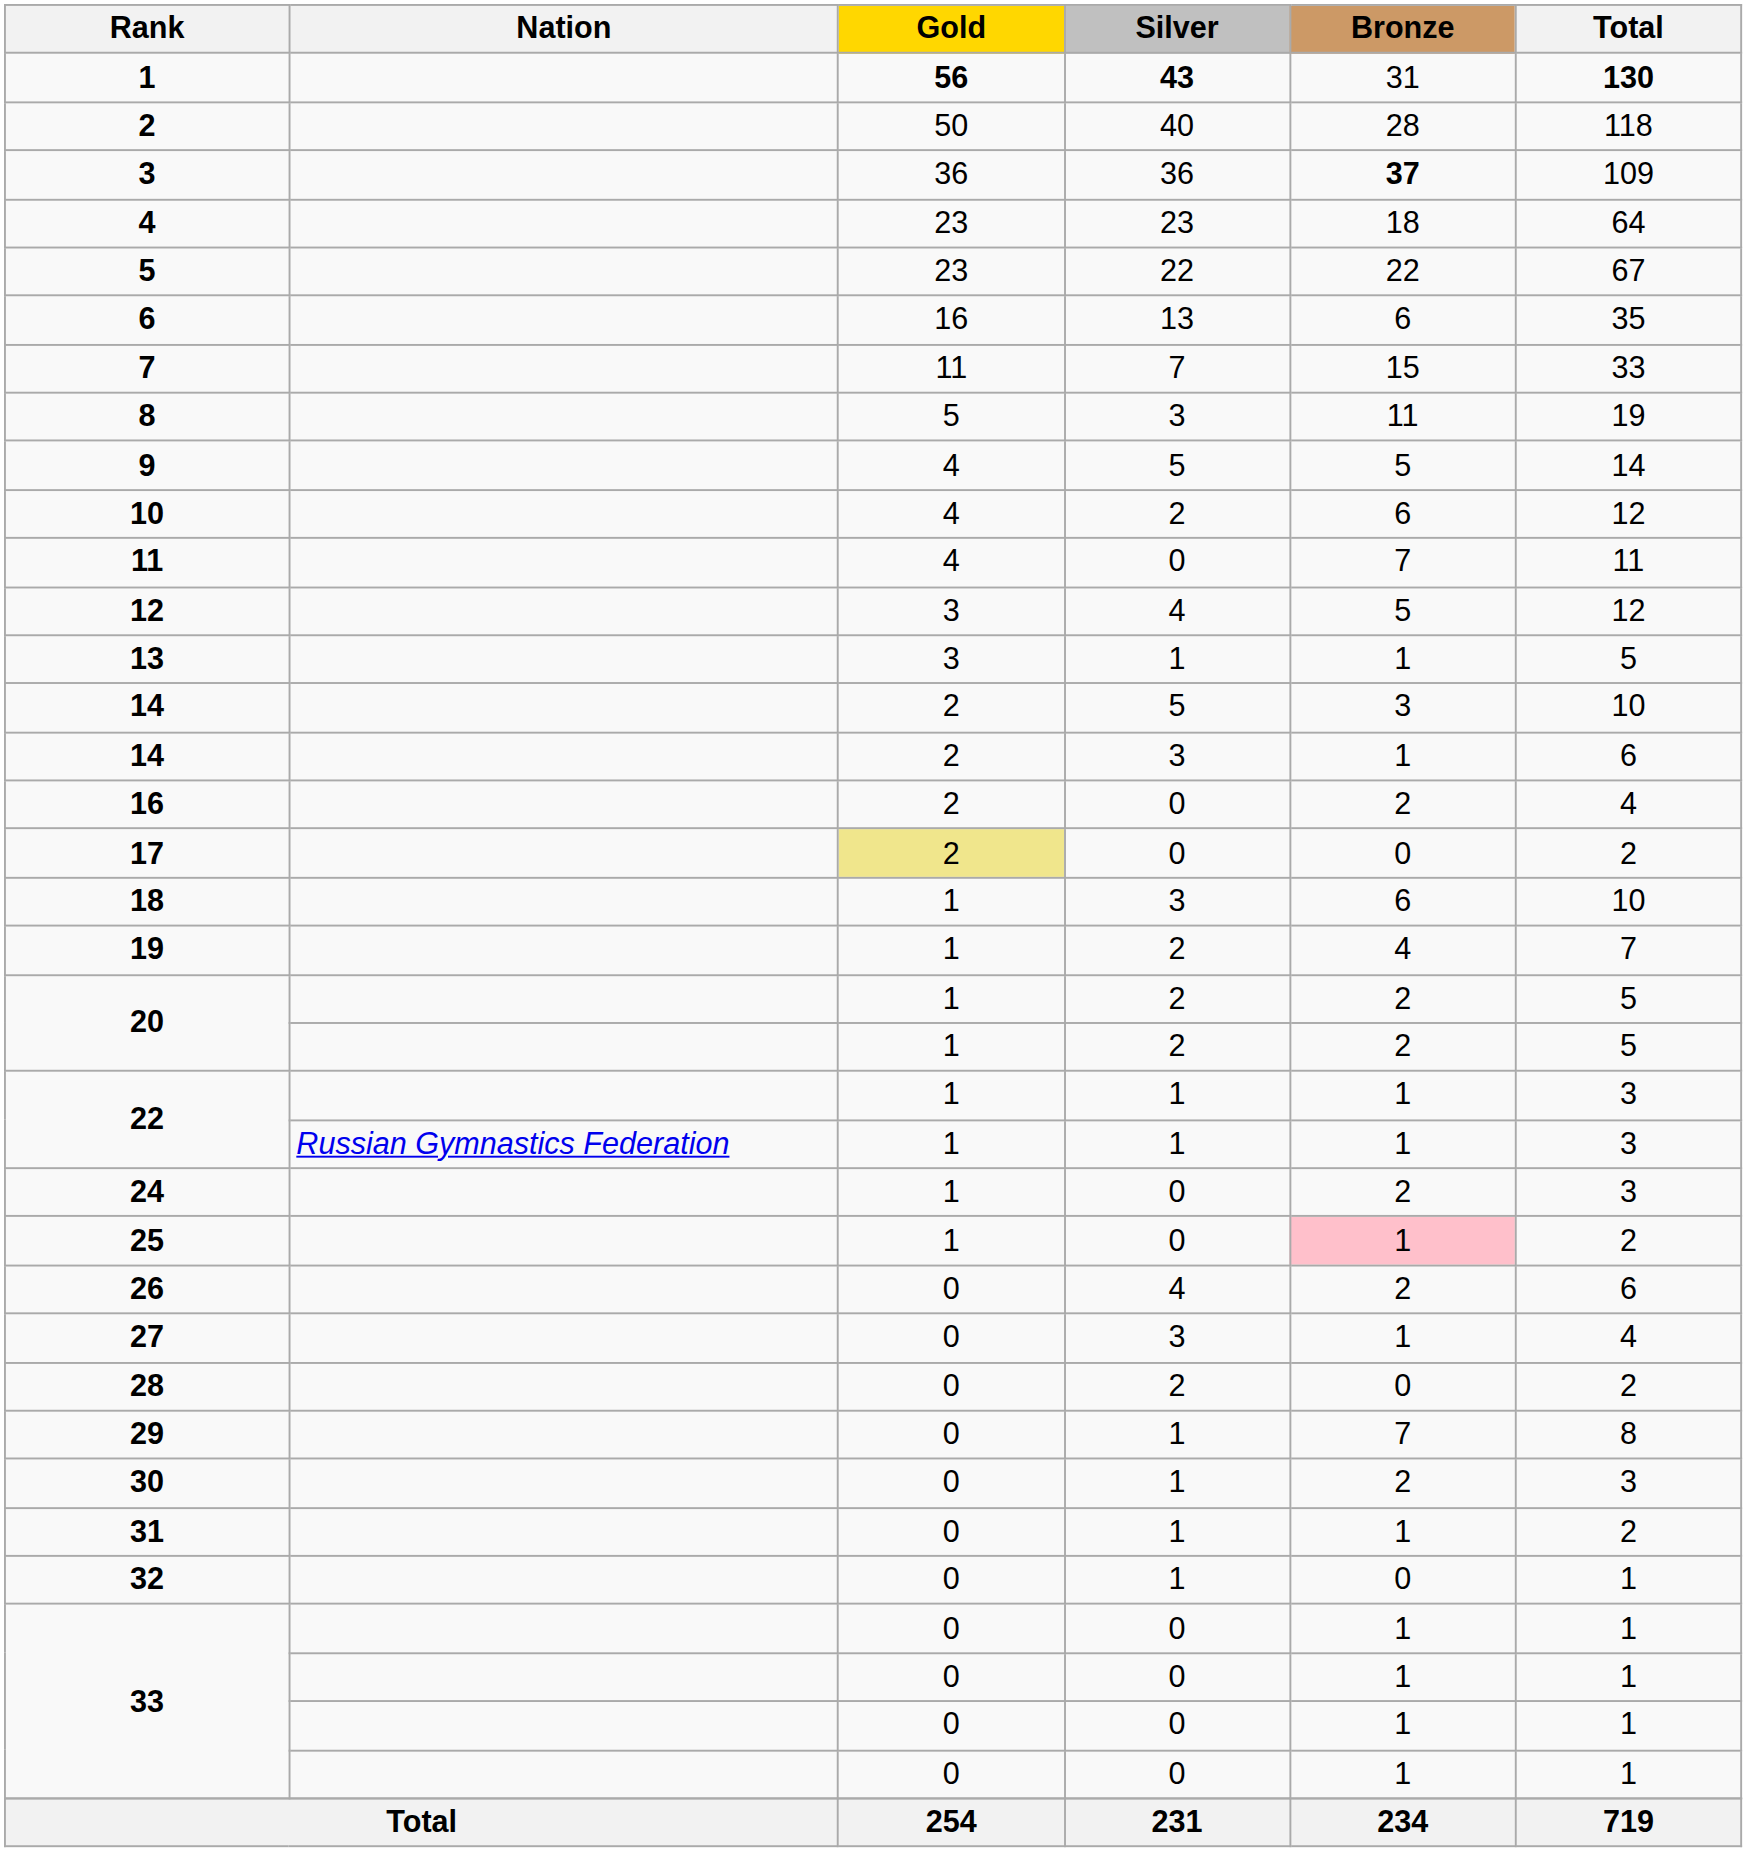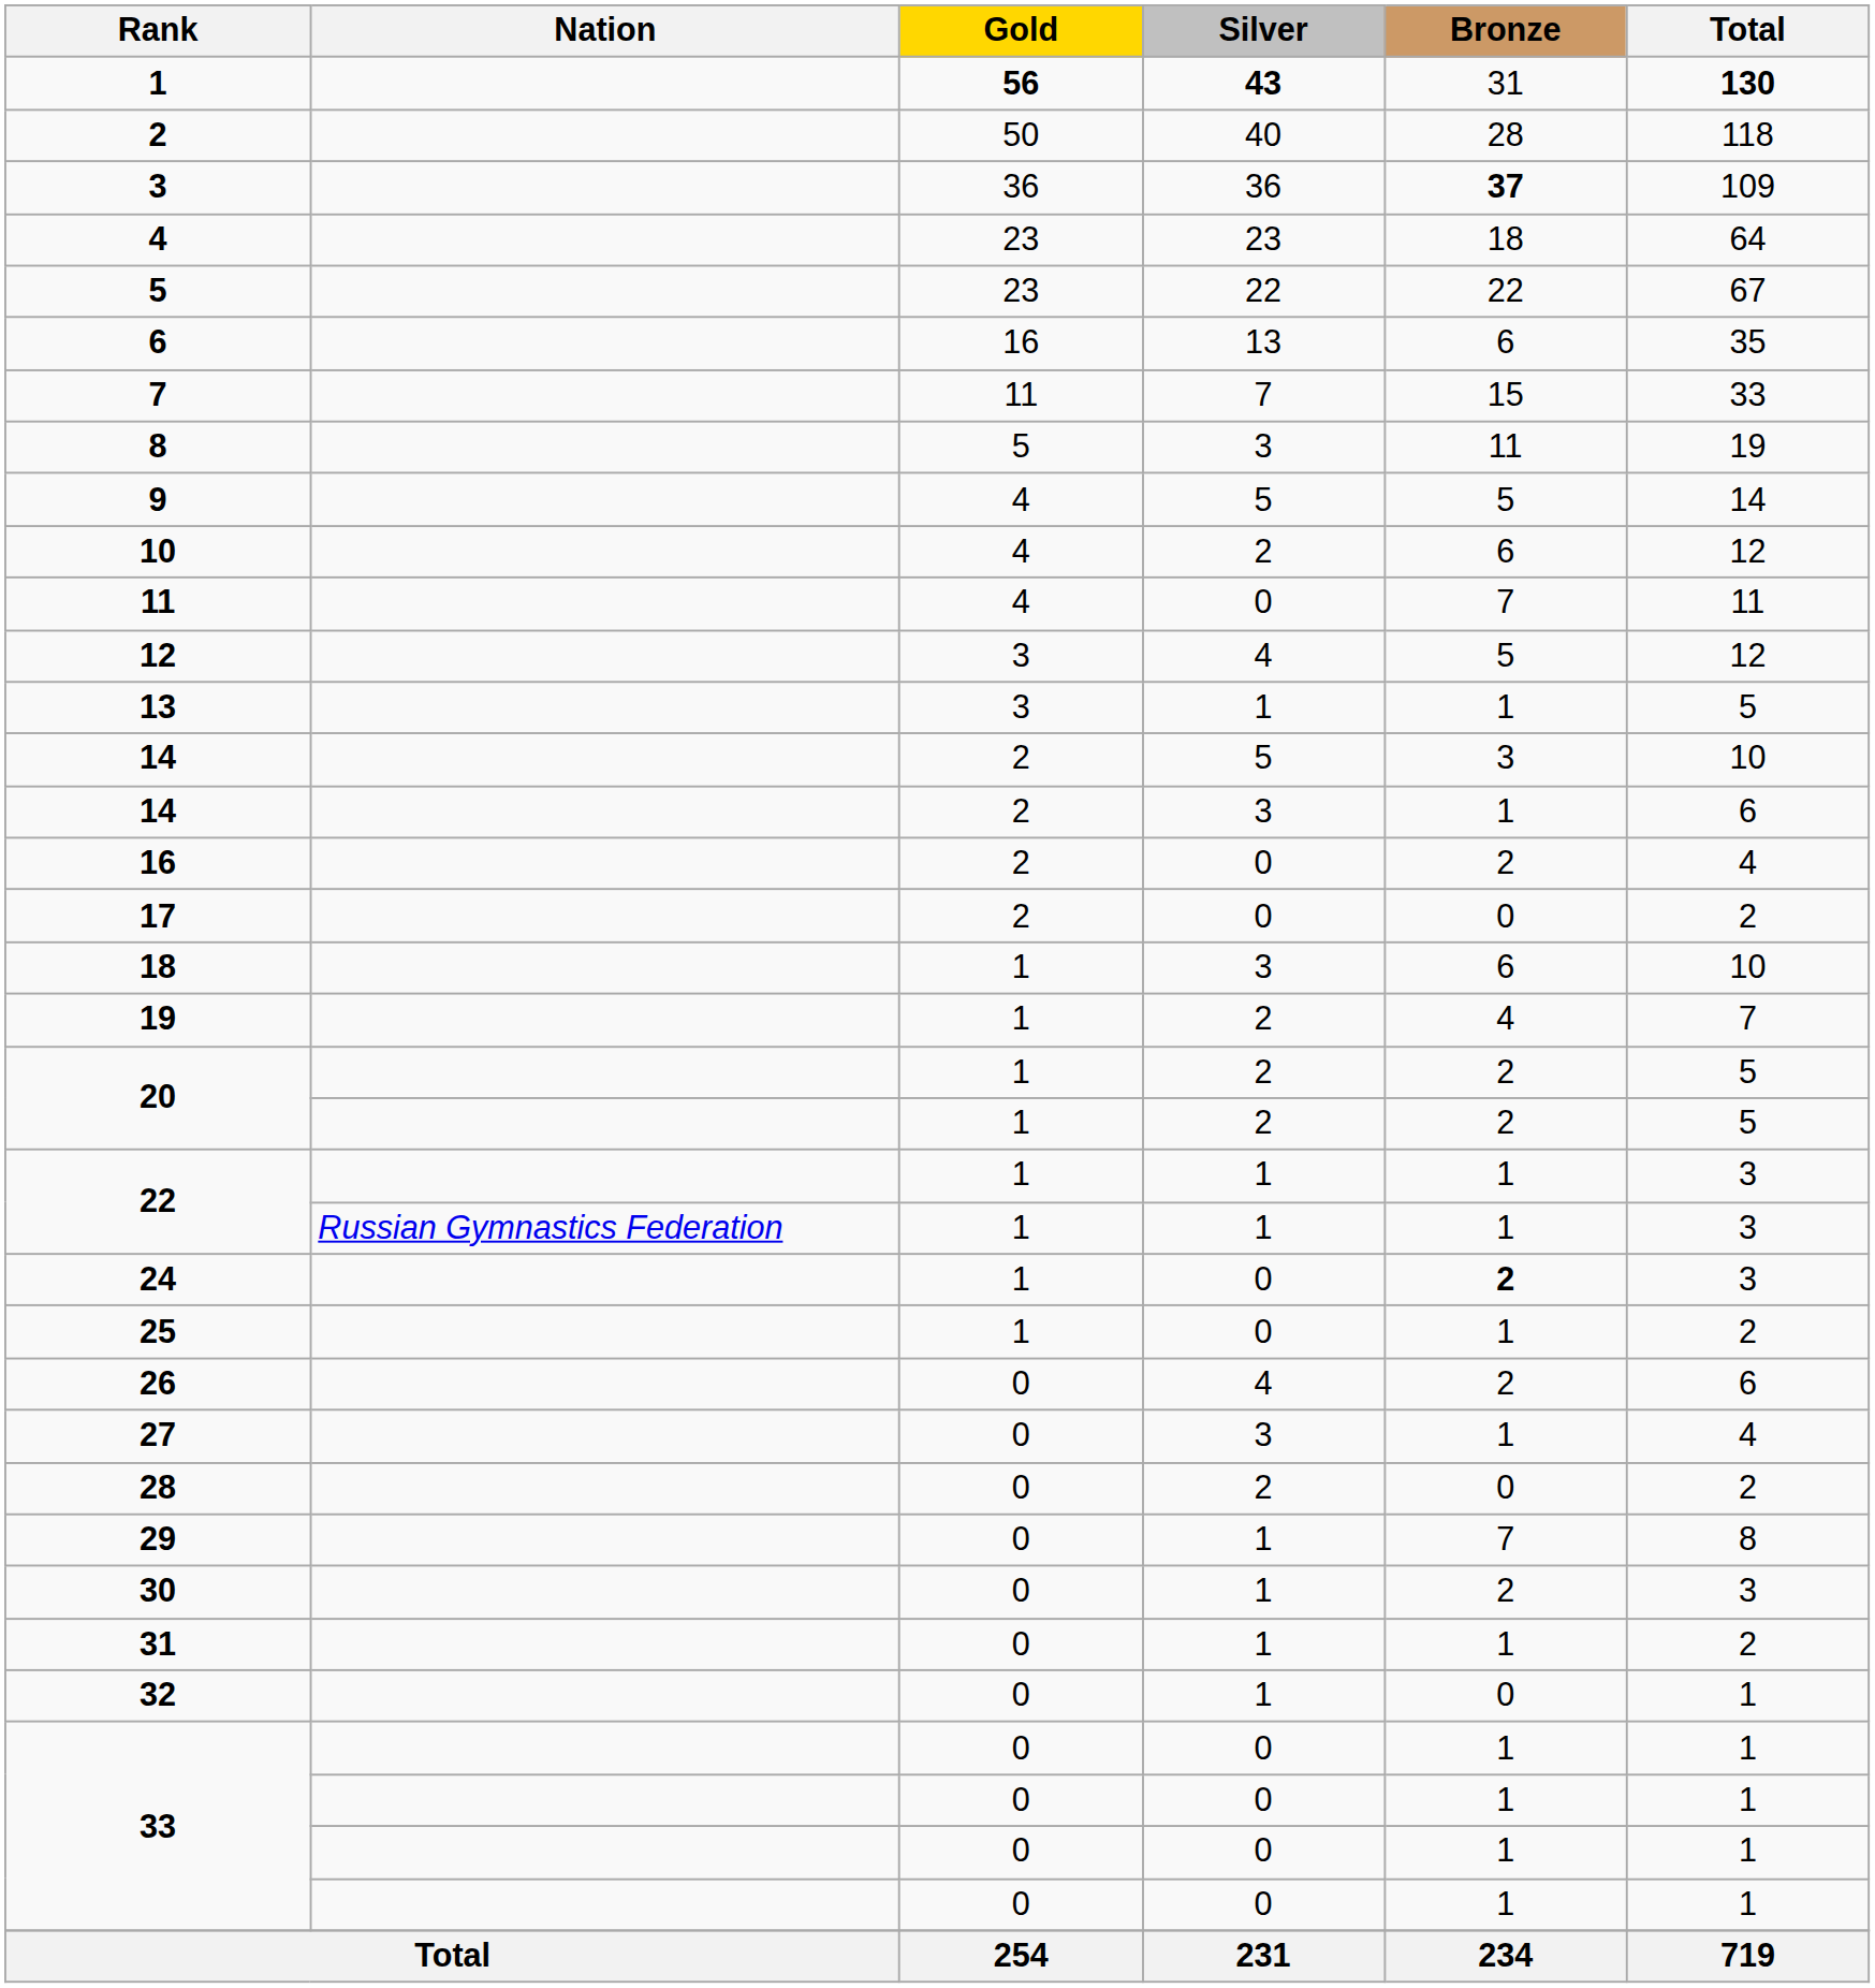17 | Gold: khaki background -> no background
24 | Bronze: normal -> bold
25 | Bronze: pink background -> no background
